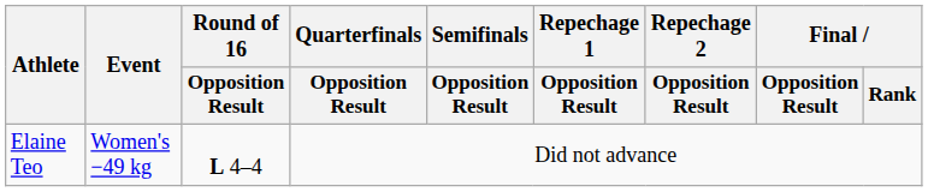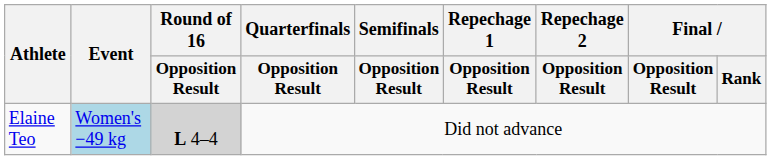Elaine Teo | Event: no background -> lightblue background
Elaine Teo | Round of 16 / Opposition Result: no background -> lightgrey background
